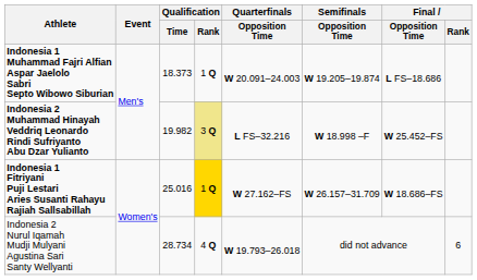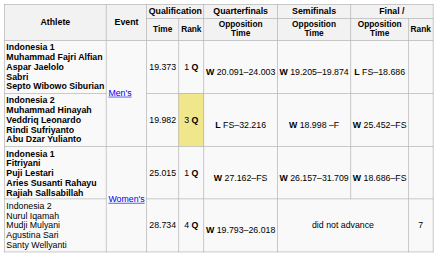row 3 | Qualification / Time: 18.373 -> 19.373
row 5 | Qualification / Time: 25.016 -> 25.015
row 5 | Qualification / Rank: gold background -> no background
row 6 | Final / Rank: 6 -> 7
